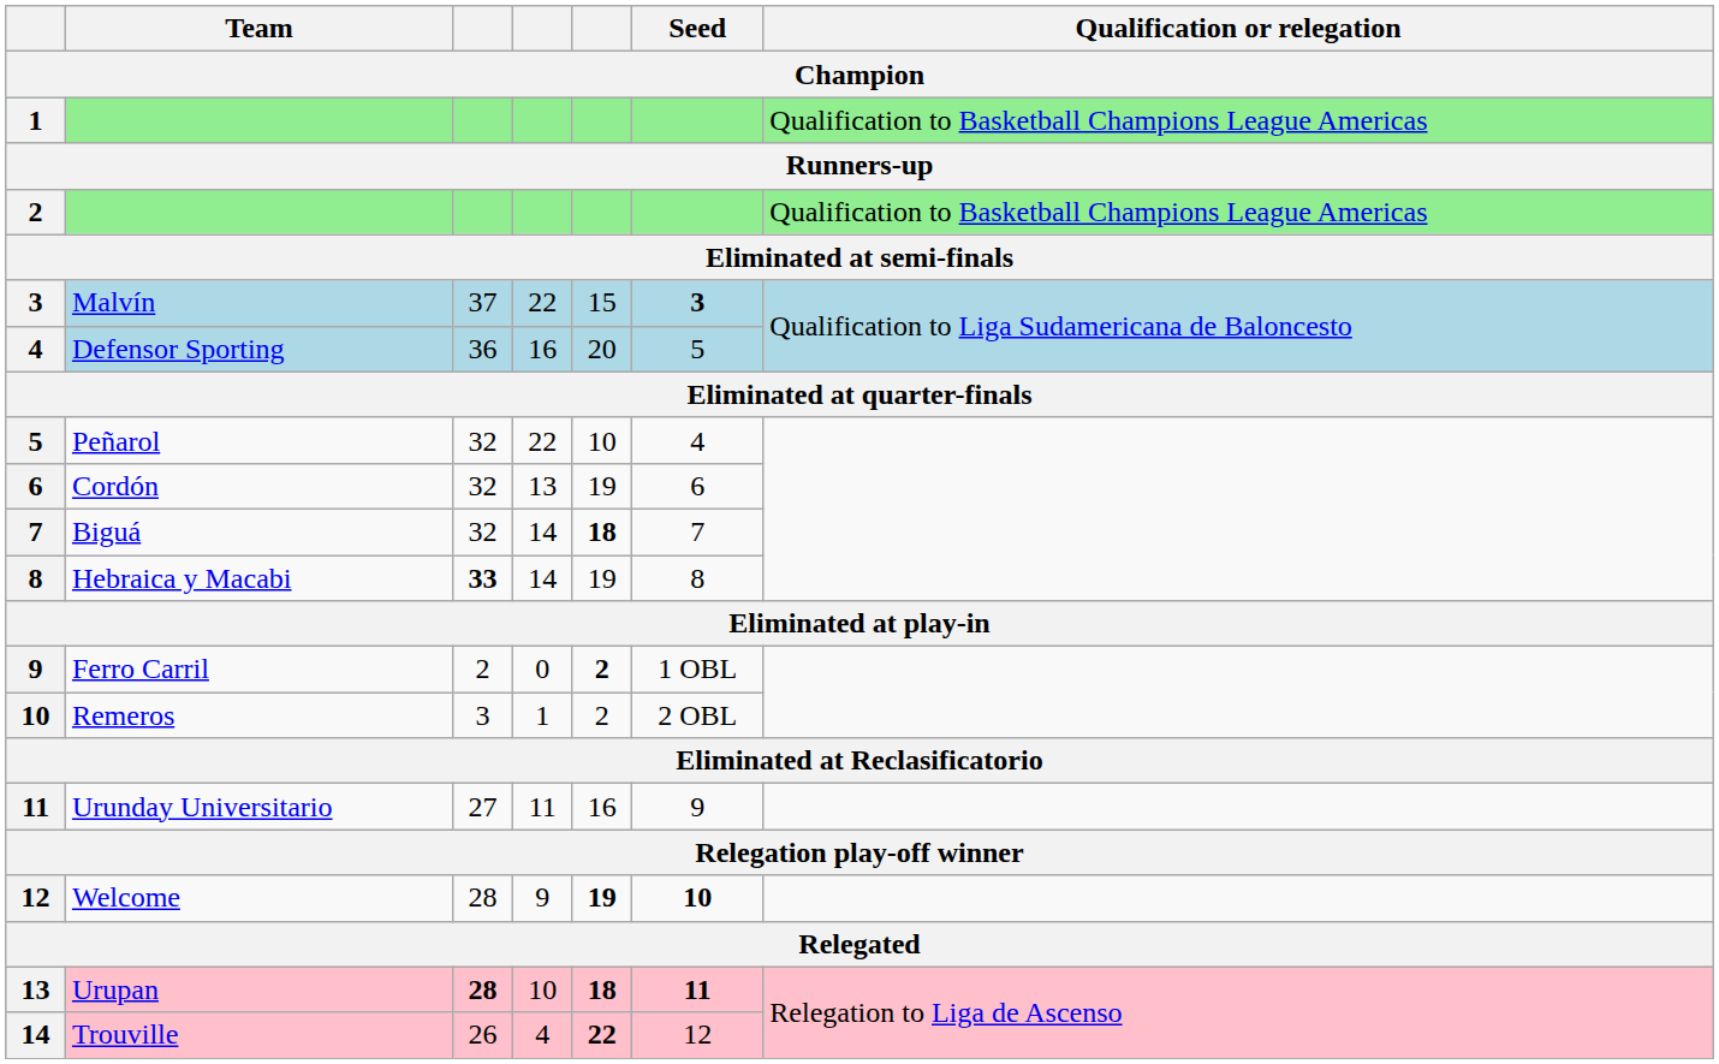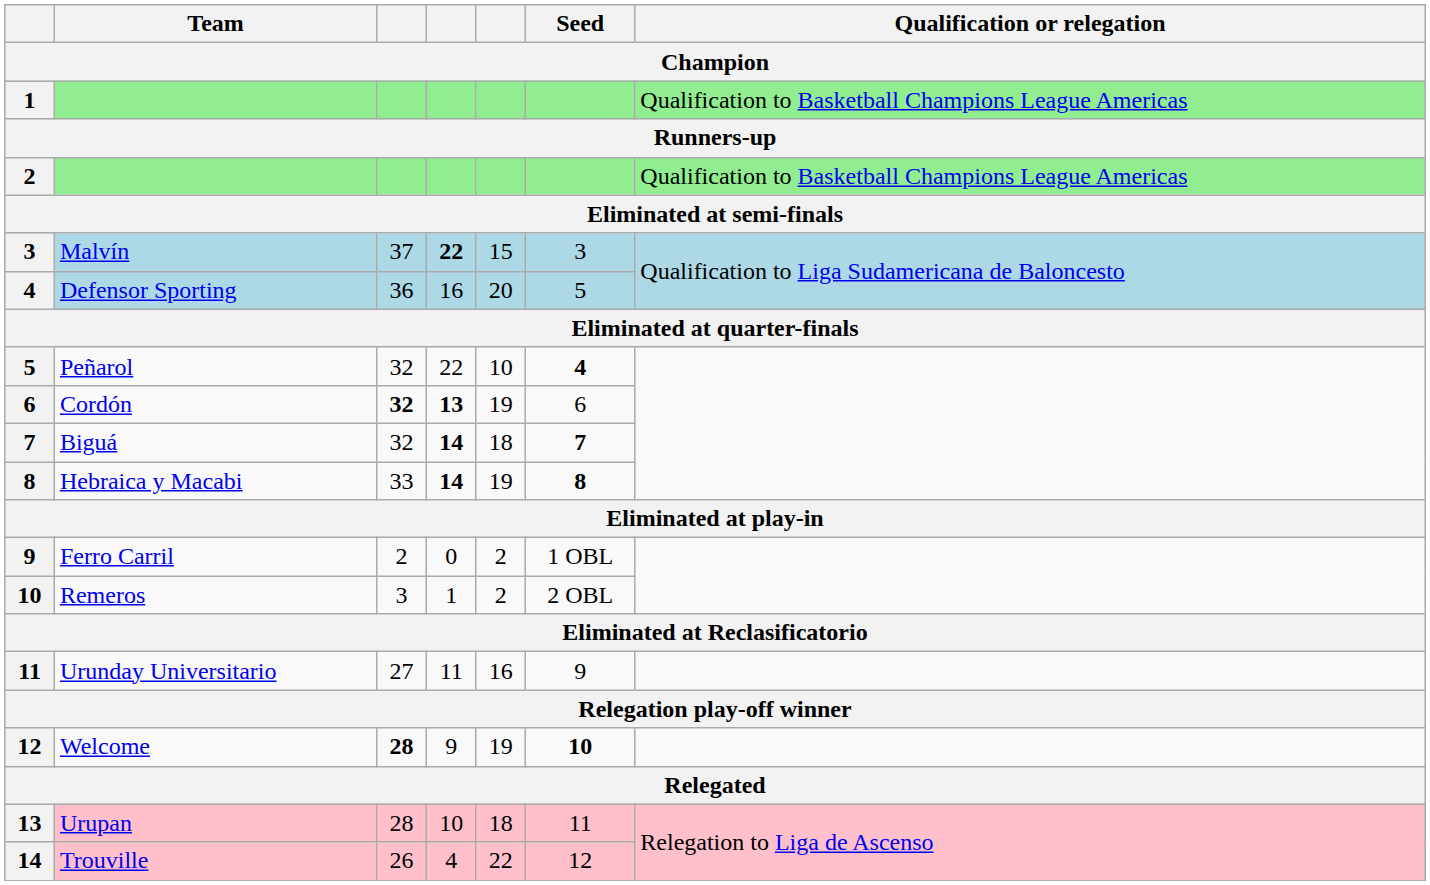Malvín | column 4: normal -> bold
Malvín | Seed: bold -> normal
Peñarol | Seed: normal -> bold
Cordón | column 3: normal -> bold
Cordón | column 4: normal -> bold
Biguá | column 4: normal -> bold
Biguá | column 5: bold -> normal
Biguá | Seed: normal -> bold
Hebraica y Macabi | column 3: bold -> normal
Hebraica y Macabi | column 4: normal -> bold
Hebraica y Macabi | Seed: normal -> bold
Ferro Carril | column 5: bold -> normal
Welcome | column 3: normal -> bold
Welcome | column 5: bold -> normal
Urupan | column 3: bold -> normal
Urupan | column 5: bold -> normal
Urupan | Seed: bold -> normal
Trouville | column 5: bold -> normal
